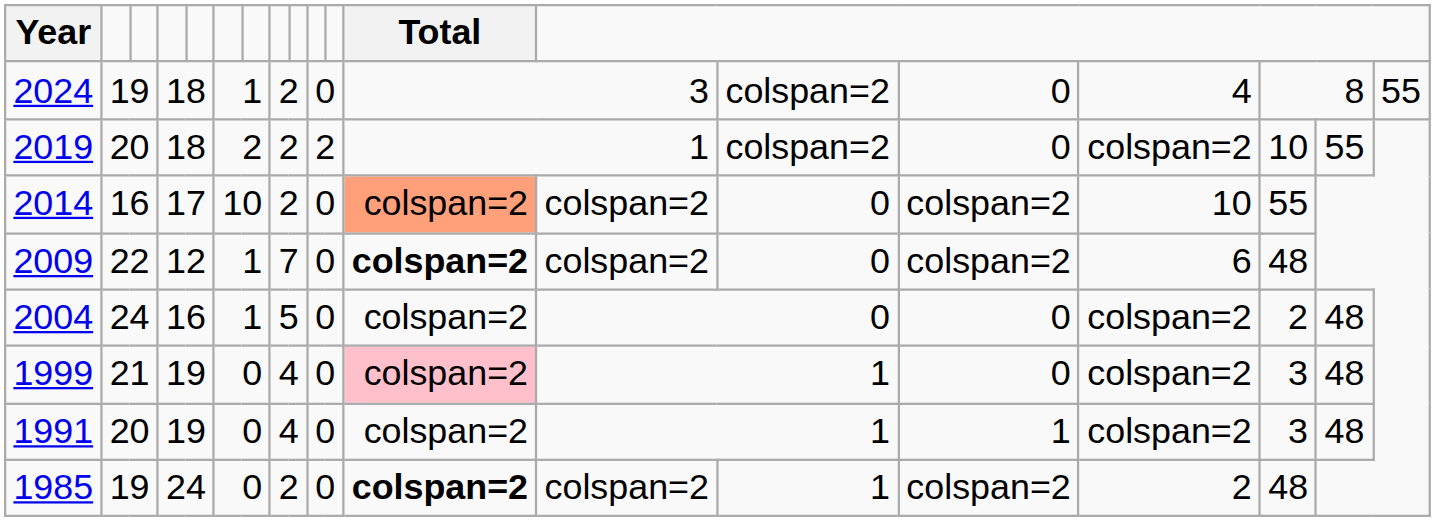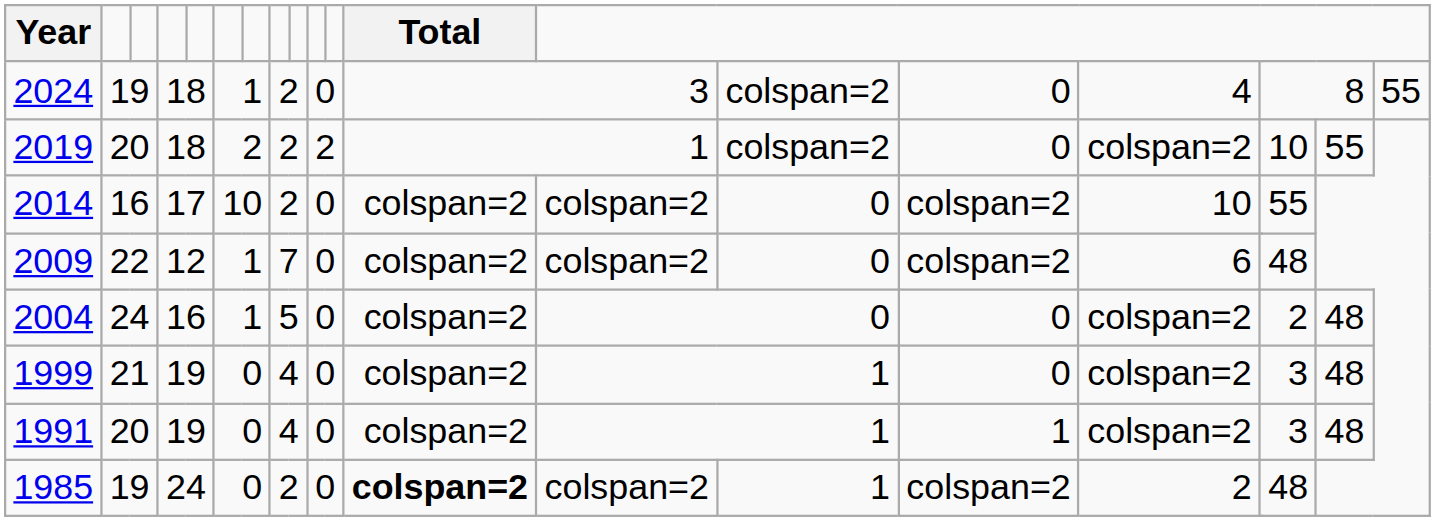2014 | Total: lightsalmon background -> no background
2009 | Total: bold -> normal
1999 | Total: pink background -> no background
